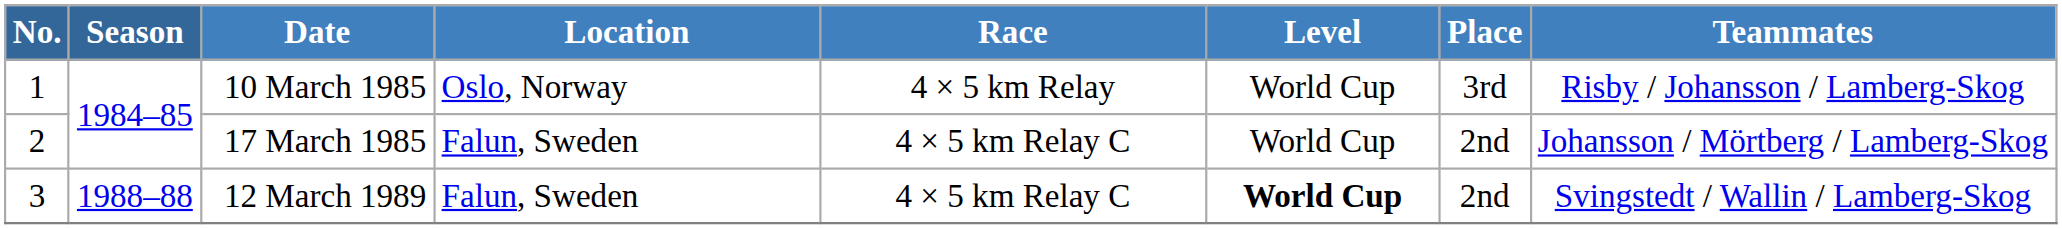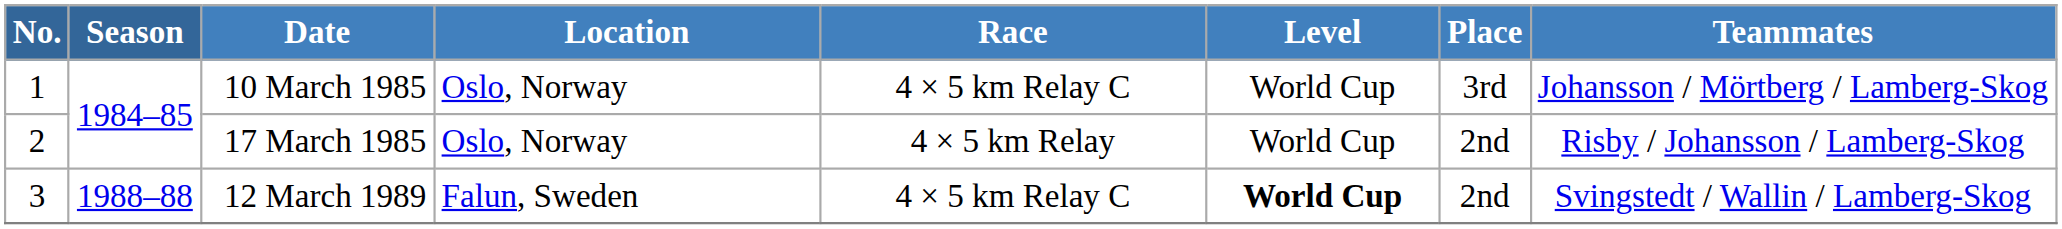10 March 1985 | Race: 4 × 5 km Relay -> 4 × 5 km Relay C
10 March 1985 | Teammates: Risby / Johansson / Lamberg-Skog -> Johansson / Mörtberg / Lamberg-Skog
17 March 1985 | Location: Falun, Sweden -> Oslo, Norway
17 March 1985 | Race: 4 × 5 km Relay C -> 4 × 5 km Relay
17 March 1985 | Teammates: Johansson / Mörtberg / Lamberg-Skog -> Risby / Johansson / Lamberg-Skog
